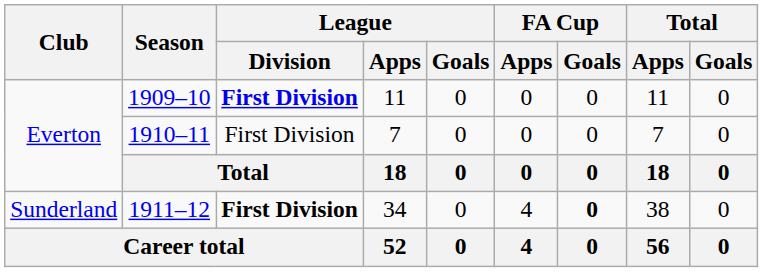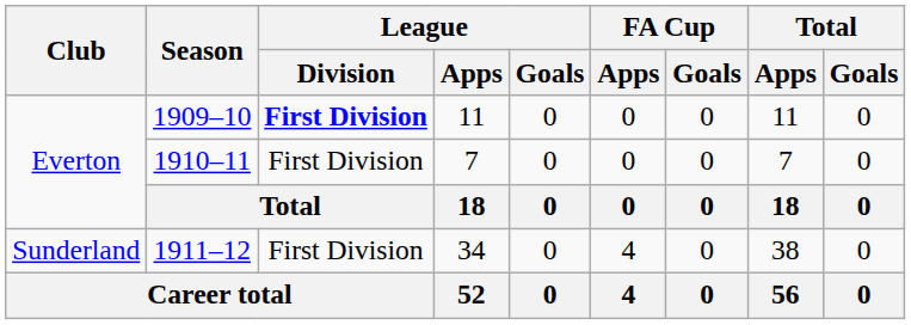1911–12 | League / Division: bold -> normal
1911–12 | FA Cup / Goals: bold -> normal
